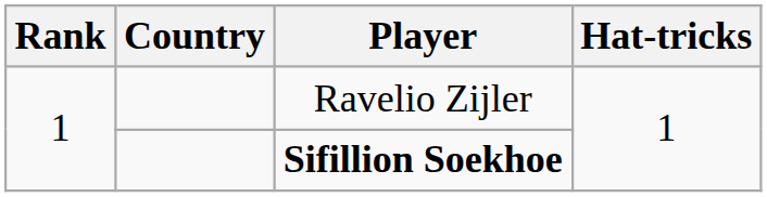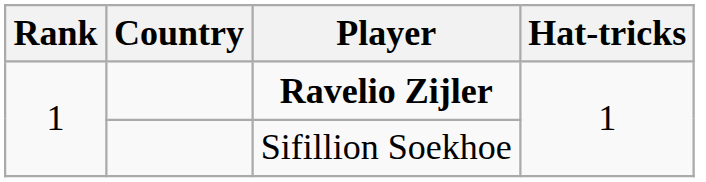Ravelio Zijler | Player: normal -> bold
Sifillion Soekhoe | Player: bold -> normal
